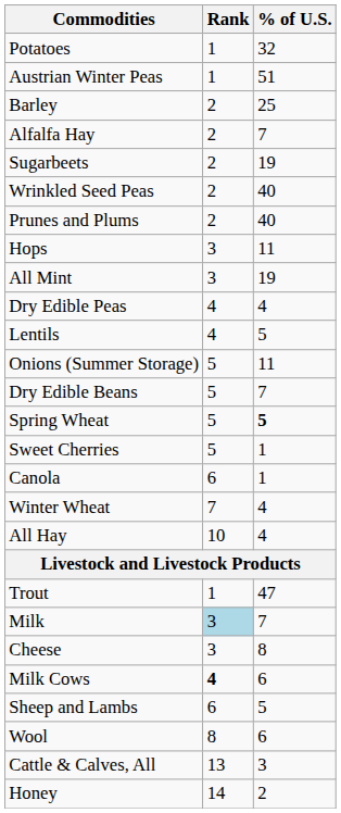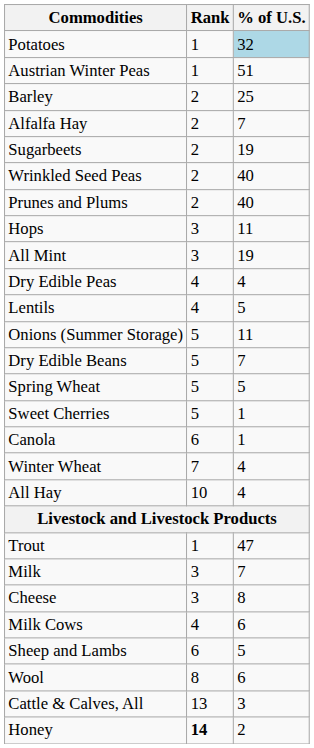Potatoes | % of U.S.: no background -> lightblue background
Spring Wheat | % of U.S.: bold -> normal
Milk | Rank: lightblue background -> no background
Milk Cows | Rank: bold -> normal
Honey | Rank: normal -> bold
